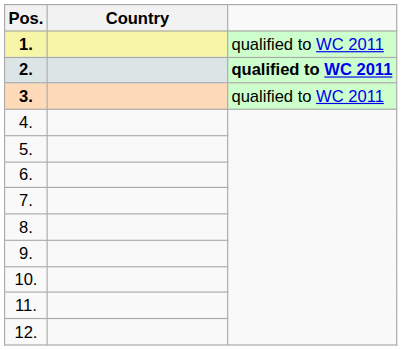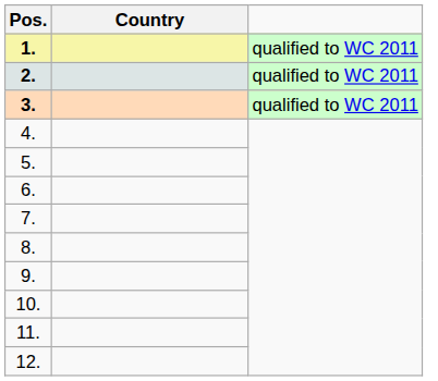2. | column 3: bold -> normal
